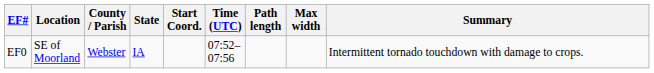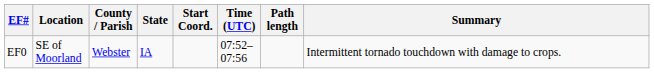- column: Max width
